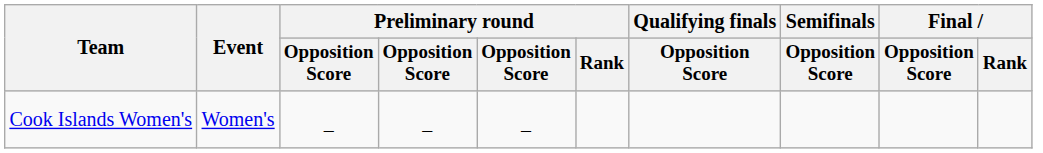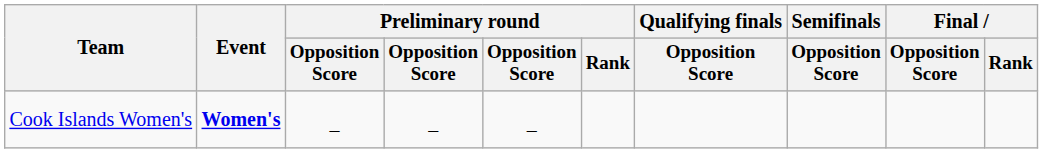Cook Islands Women's | Event: normal -> bold
